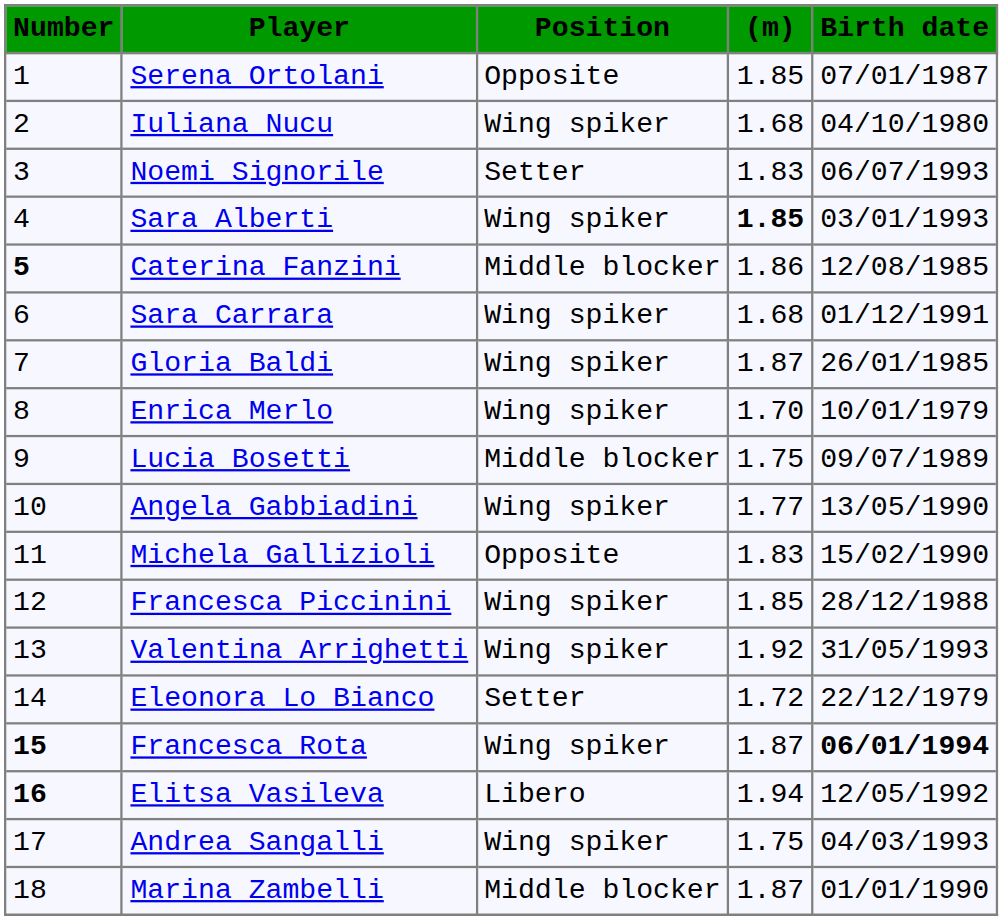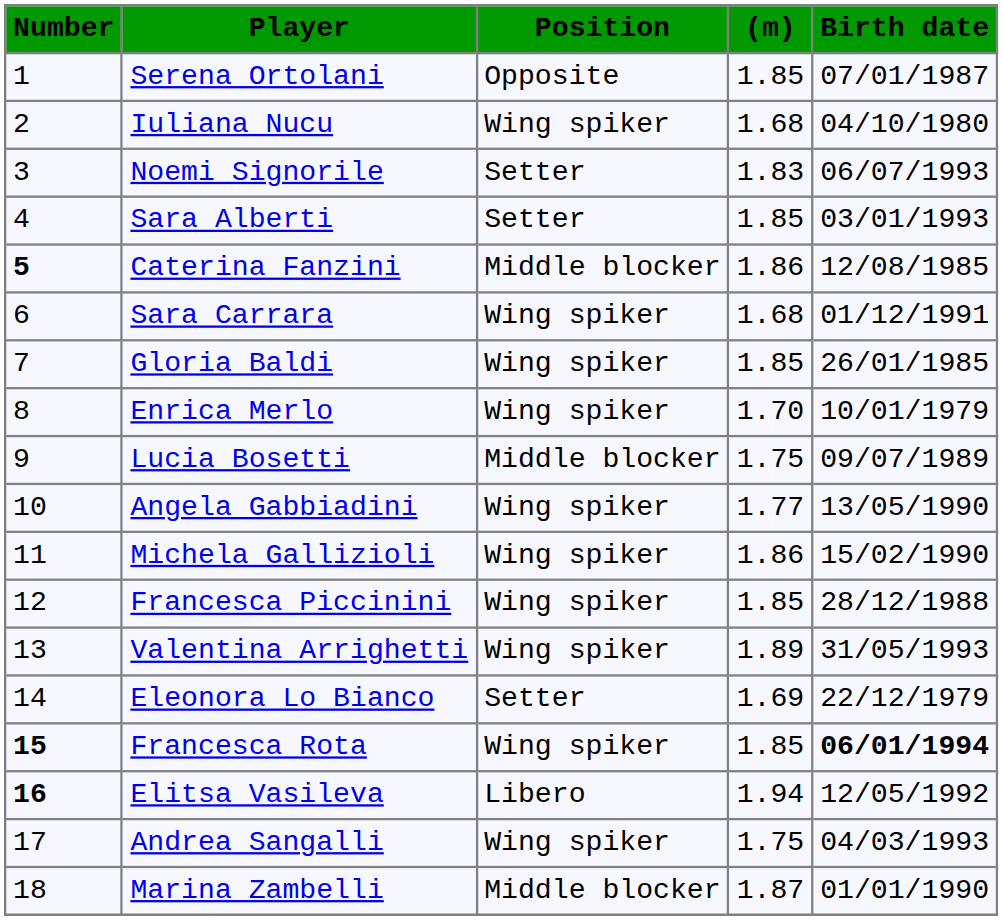Sara Alberti | Position: Wing spiker -> Setter
Sara Alberti | (m): bold -> normal
Gloria Baldi | (m): 1.87 -> 1.85
Michela Gallizioli | Position: Opposite -> Wing spiker
Michela Gallizioli | (m): 1.83 -> 1.86
Valentina Arrighetti | (m): 1.92 -> 1.89
Eleonora Lo Bianco | (m): 1.72 -> 1.69
Francesca Rota | (m): 1.87 -> 1.85
